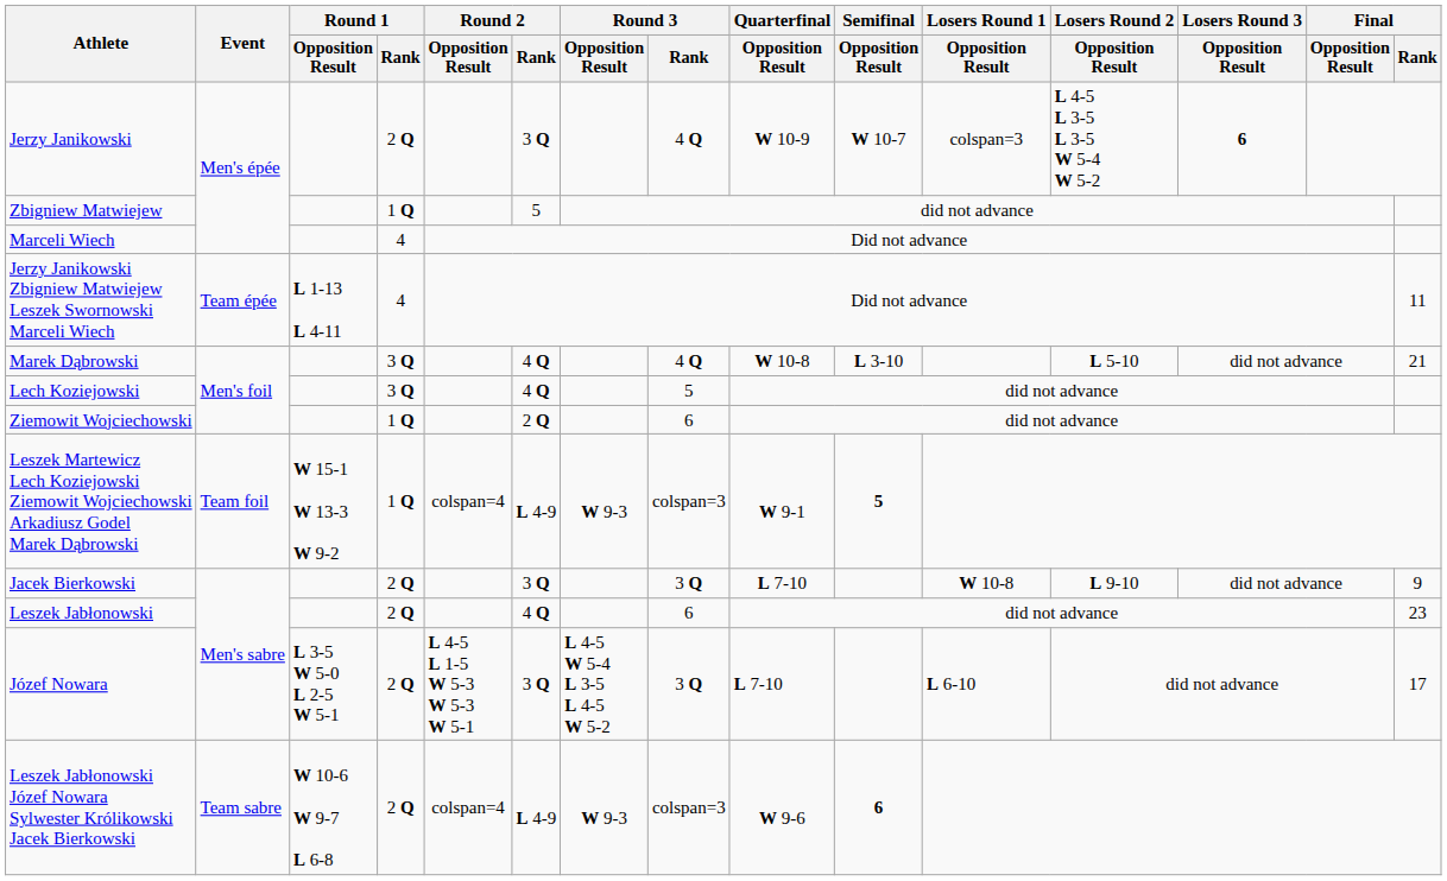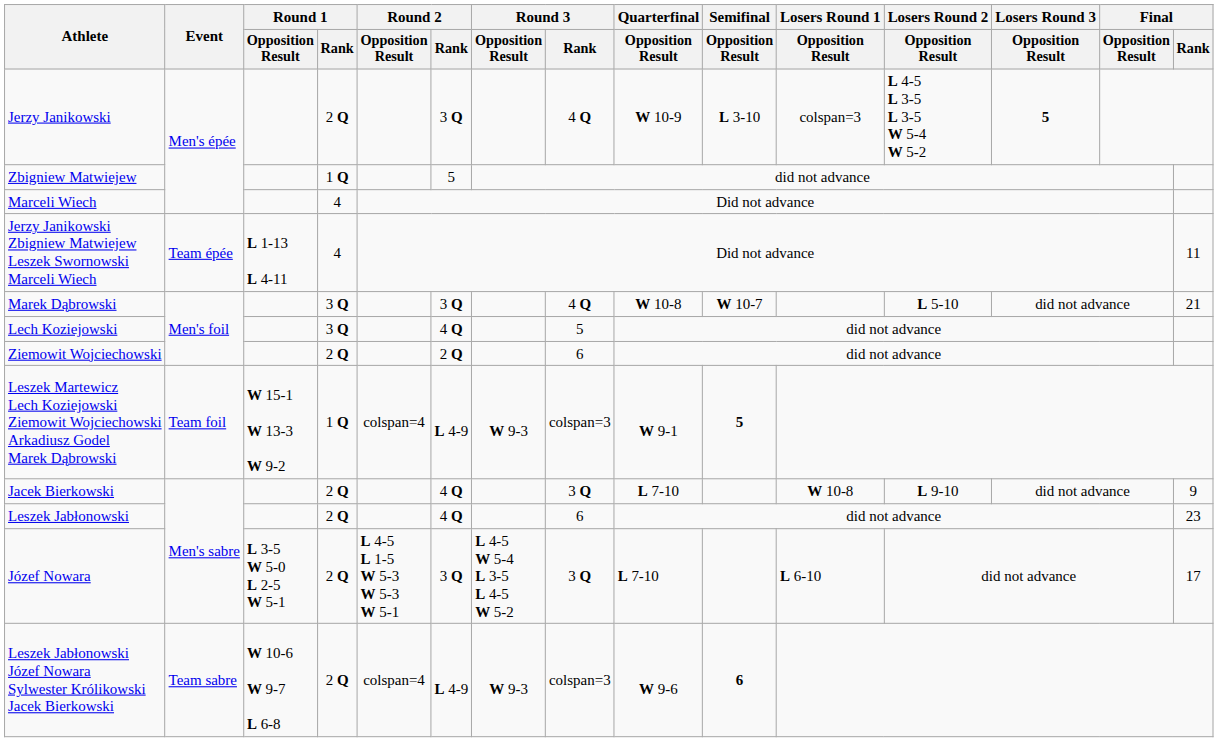Jerzy Janikowski | Semifinal / Opposition Result: W 10-7 -> L 3-10
Jerzy Janikowski | Losers Round 3 / Opposition Result: 6 -> 5
Marek Dąbrowski | Round 2 / Rank: 4 Q -> 3 Q
Marek Dąbrowski | Semifinal / Opposition Result: L 3-10 -> W 10-7
Ziemowit Wojciechowski | Round 1 / Rank: 1 Q -> 2 Q
Jacek Bierkowski | Round 2 / Rank: 3 Q -> 4 Q
